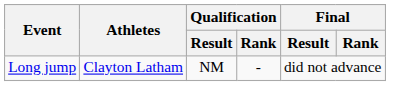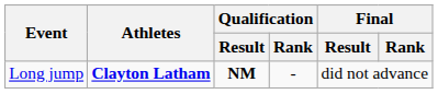Long jump | Athletes: normal -> bold
Long jump | Qualification / Result: normal -> bold
